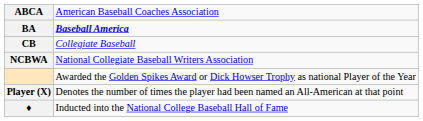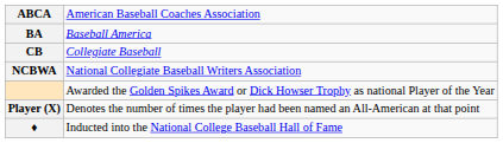BA | column 2: bold -> normal
